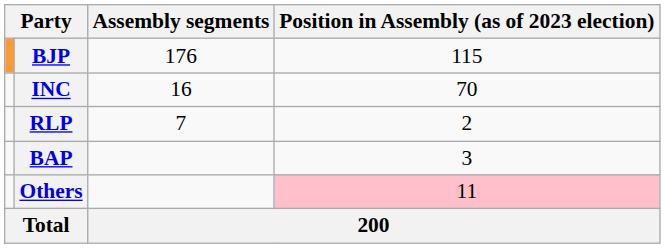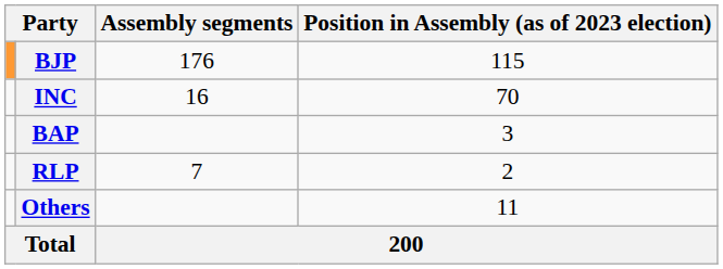rows swapped: RLP <-> BAP
Others | Position in Assembly (as of 2023 election): pink background -> no background
